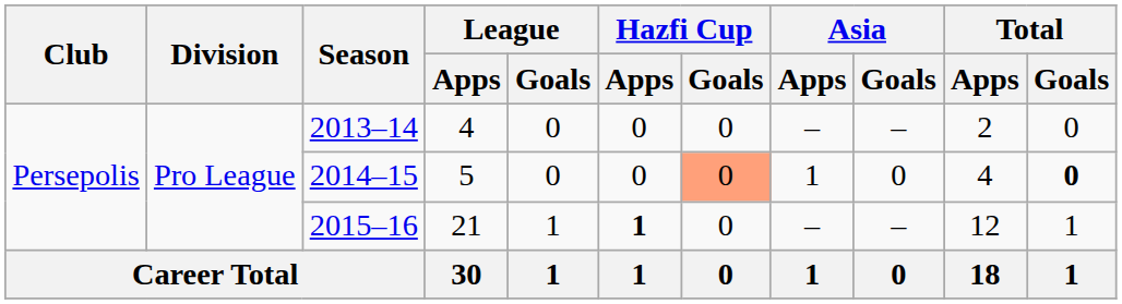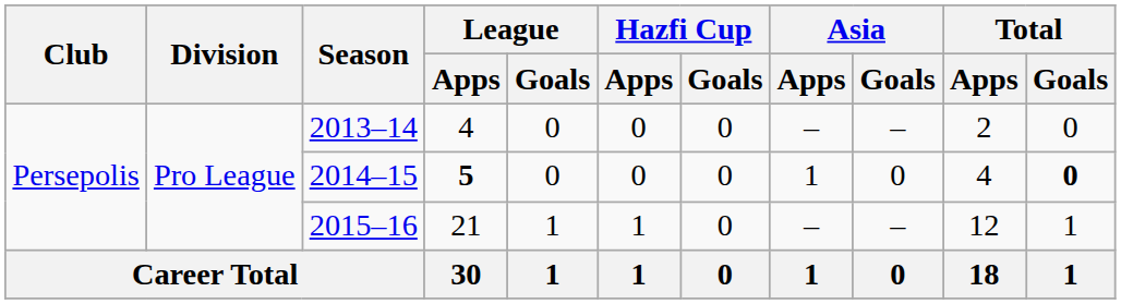2014–15 | League / Apps: normal -> bold
2014–15 | Hazfi Cup / Goals: lightsalmon background -> no background
2015–16 | Hazfi Cup / Apps: bold -> normal
